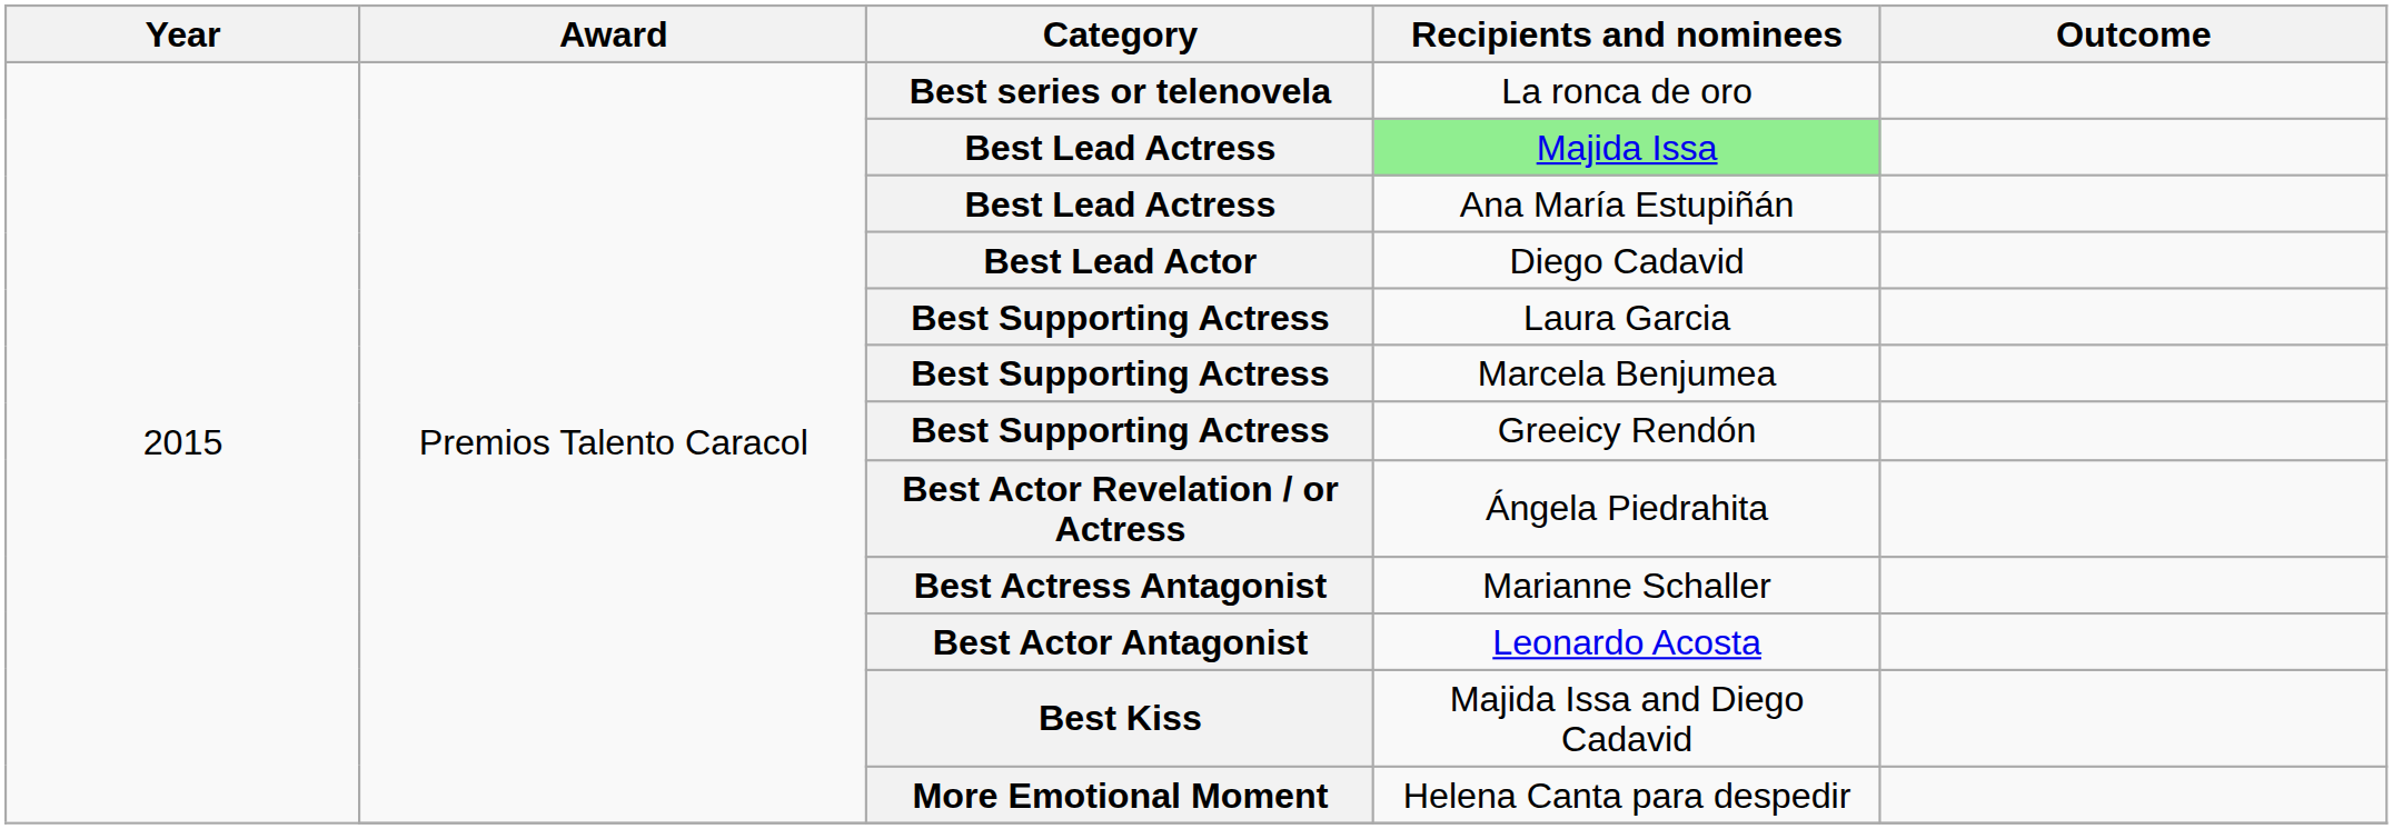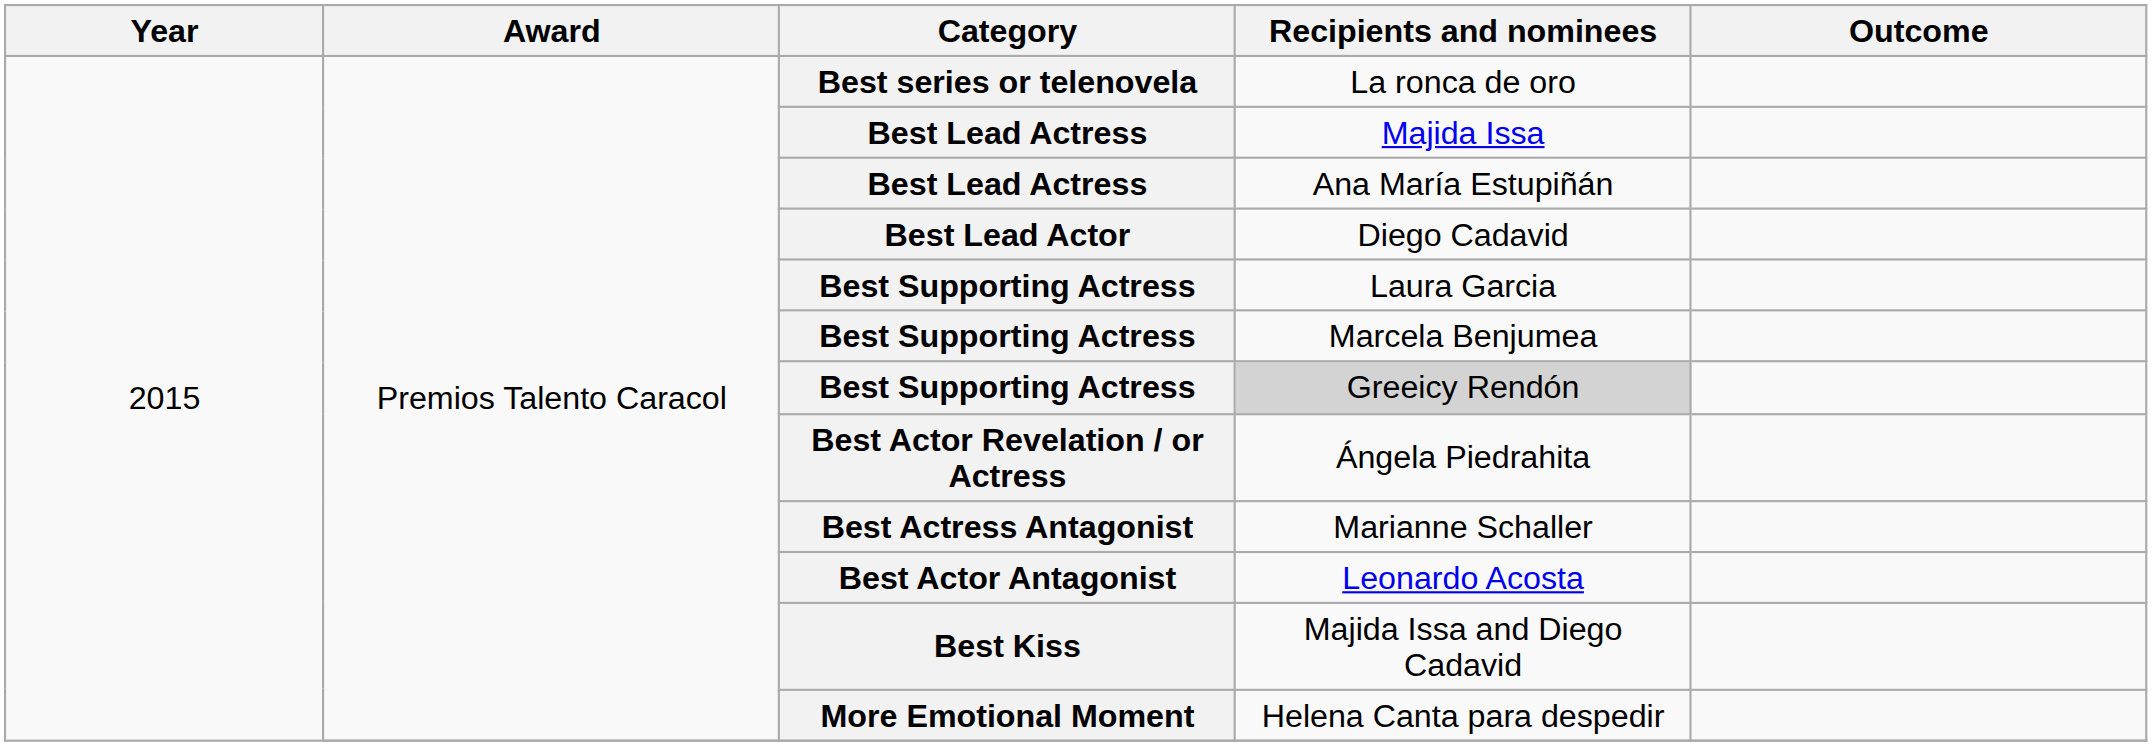Majida Issa | Recipients and nominees: lightgreen background -> no background
Greeicy Rendón | Recipients and nominees: no background -> lightgrey background
